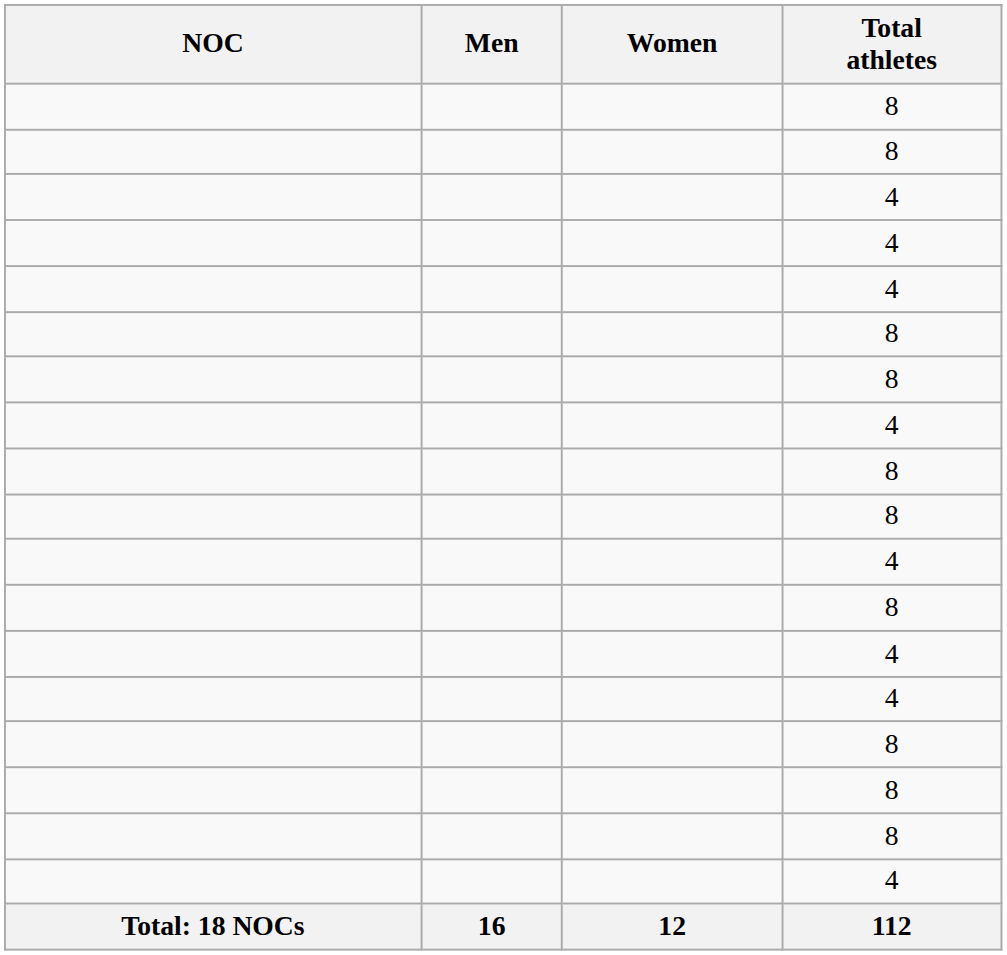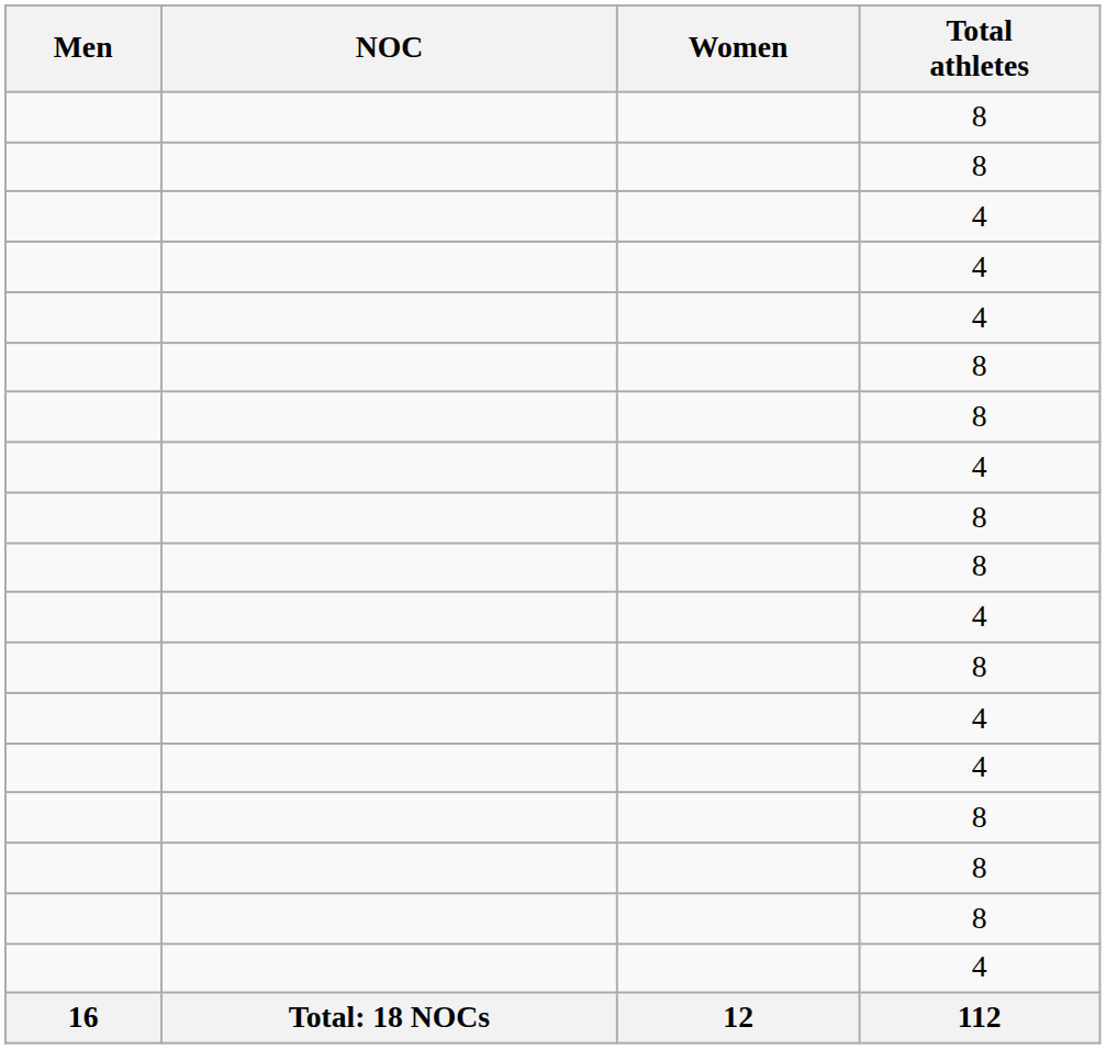columns swapped: NOC <-> Men
